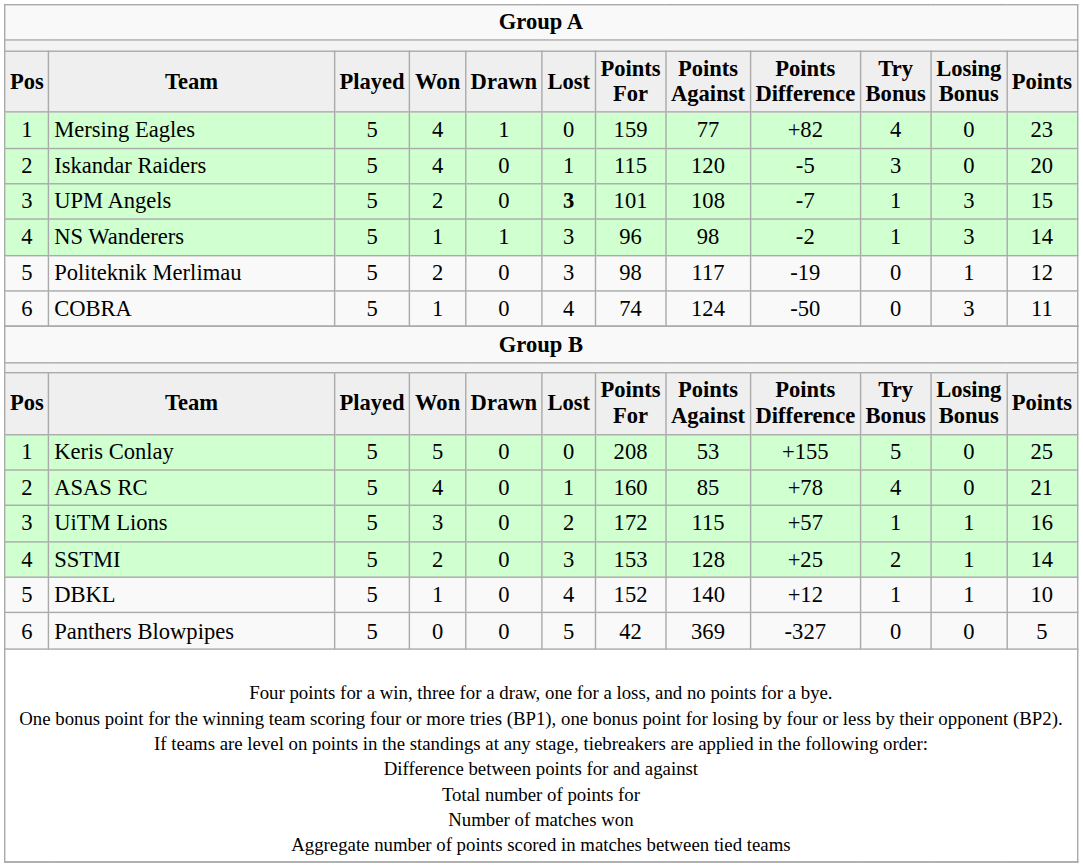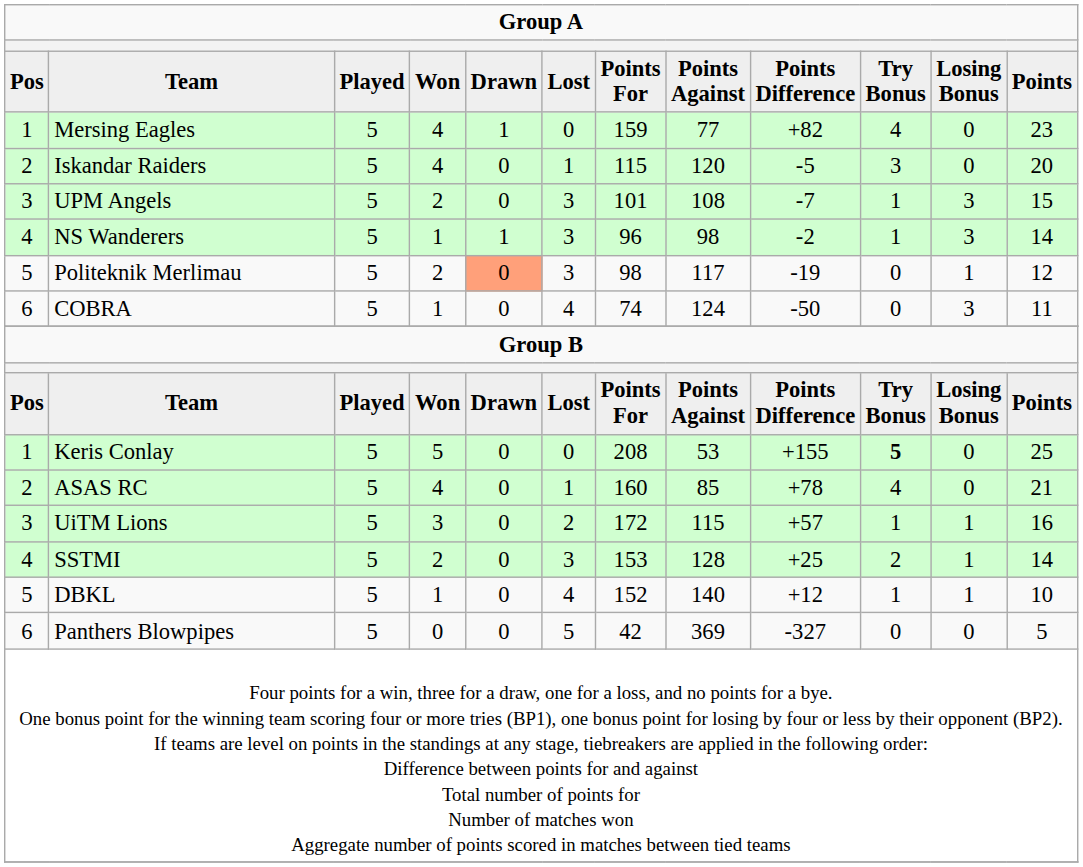UPM Angels | column 6: bold -> normal
Politeknik Merlimau | column 5: no background -> lightsalmon background
Keris Conlay | column 10: normal -> bold
